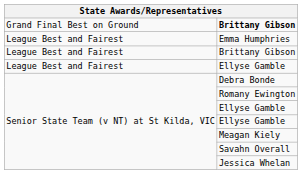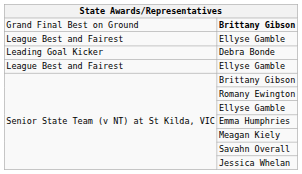row 3 | column 2: Emma Humphries -> Ellyse Gamble
row 4 | column 1: League Best and Fairest -> Leading Goal Kicker
row 4 | column 2: Brittany Gibson -> Debra Bonde
row 6 | column 2: Debra Bonde -> Brittany Gibson
row 9 | column 2: Ellyse Gamble -> Emma Humphries
